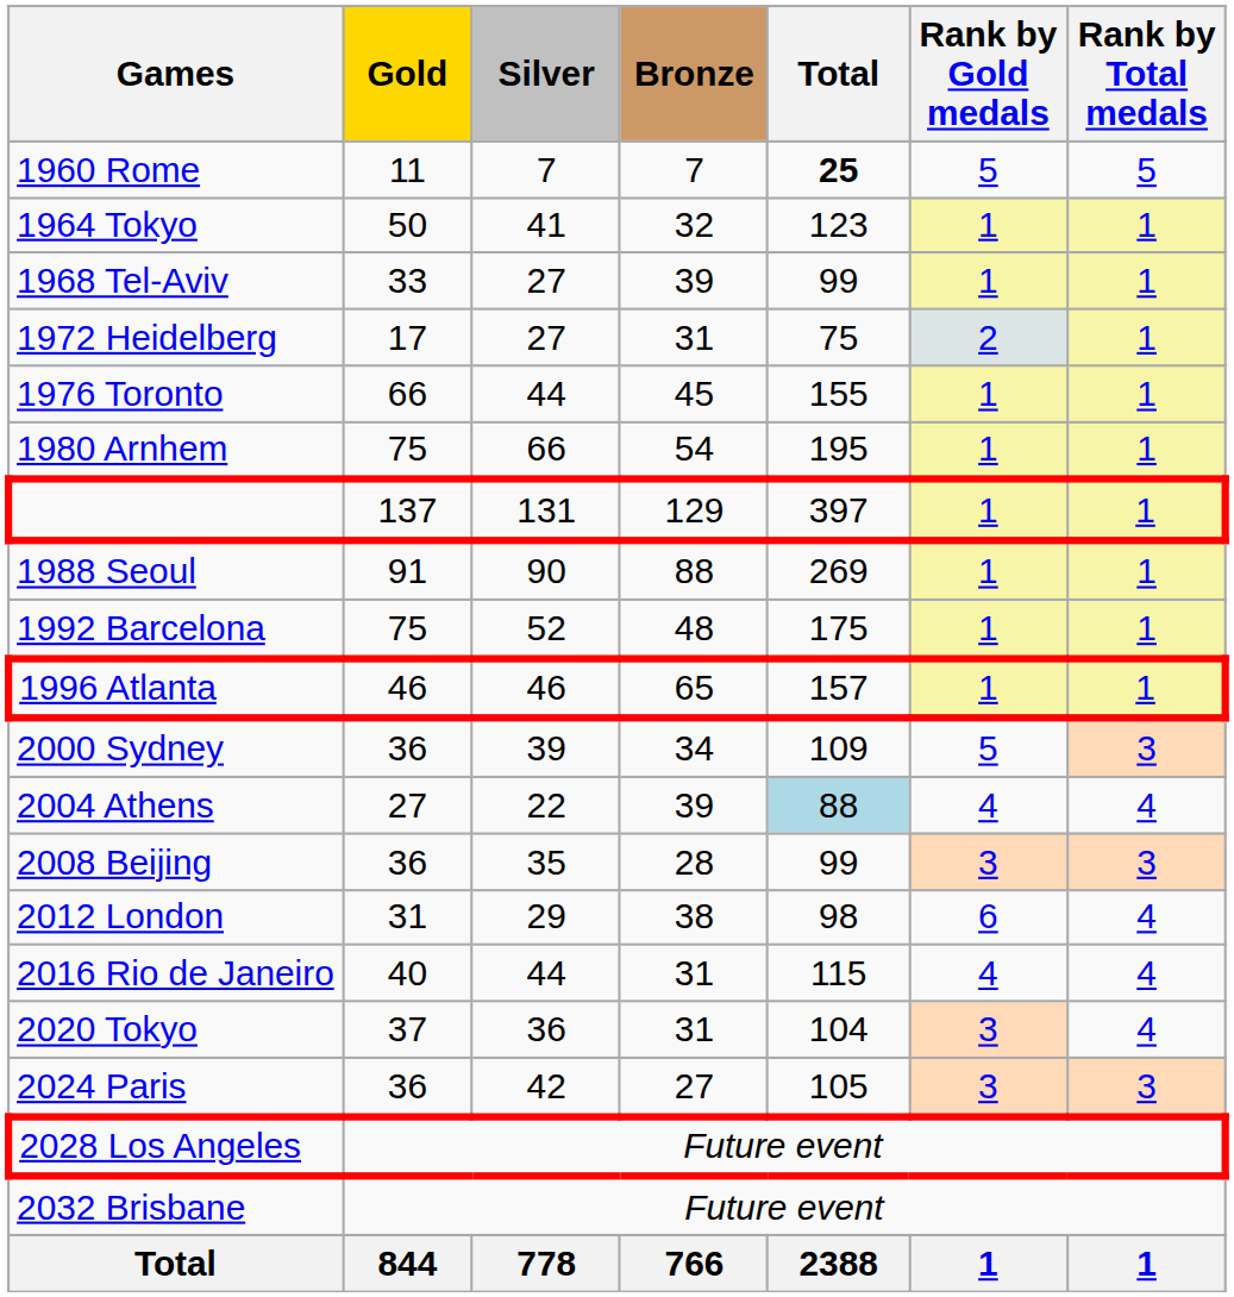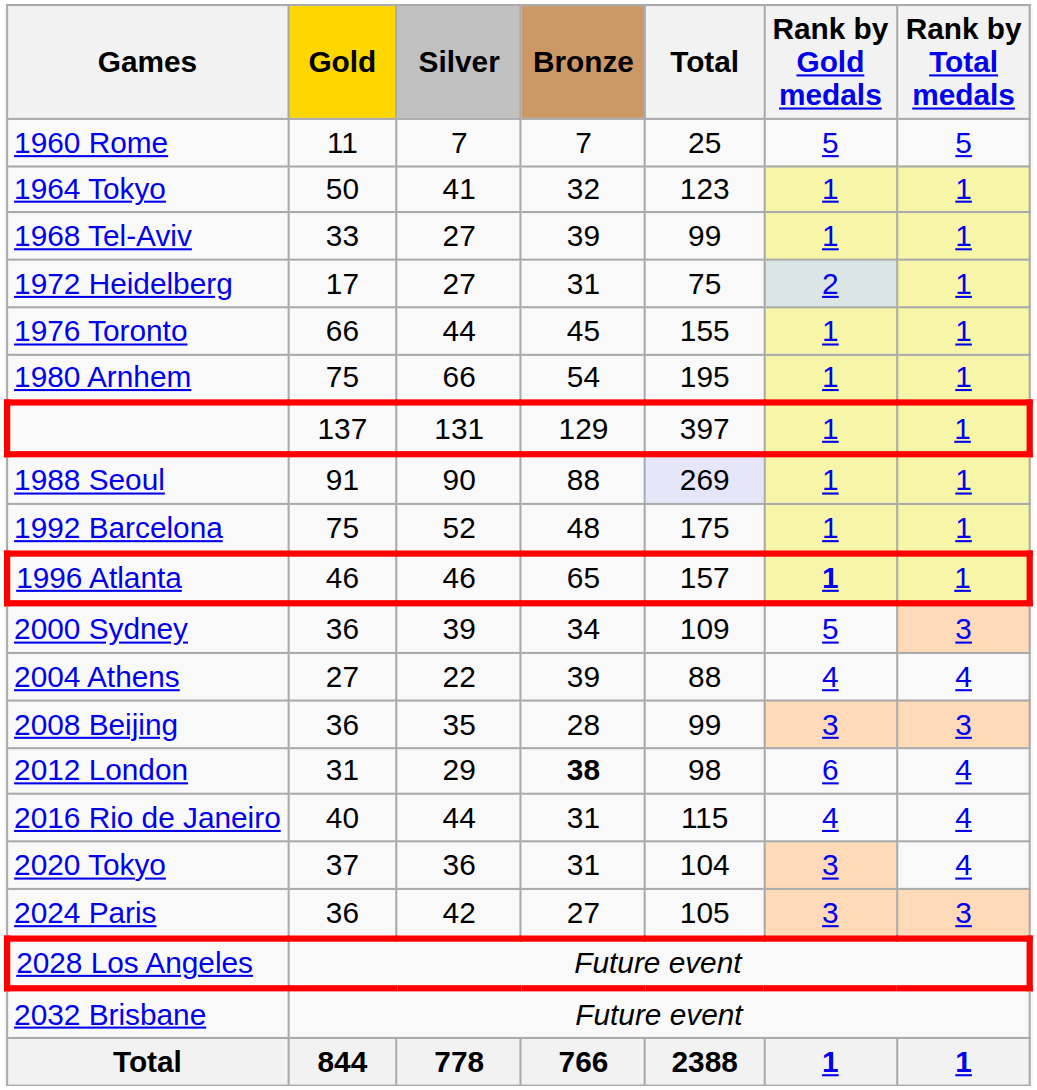1960 Rome | Total: bold -> normal
1988 Seoul | Total: no background -> lavender background
1996 Atlanta | Rank by Gold medals: normal -> bold
2004 Athens | Total: lightblue background -> no background
2012 London | Bronze: normal -> bold
